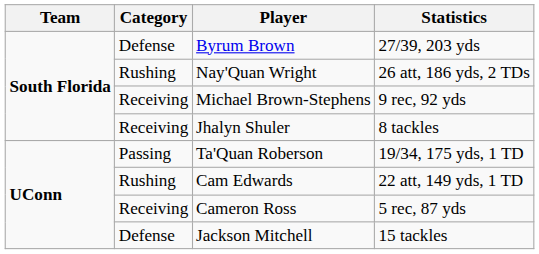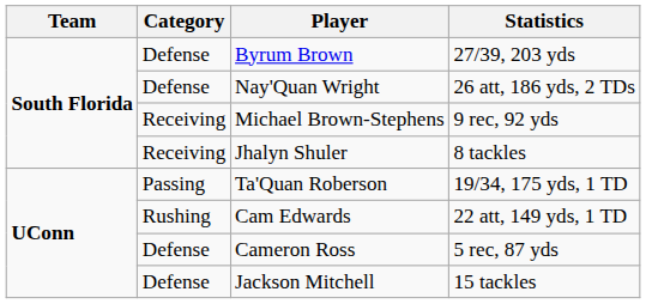Nay'Quan Wright | Category: Rushing -> Defense
Cameron Ross | Category: Receiving -> Defense
